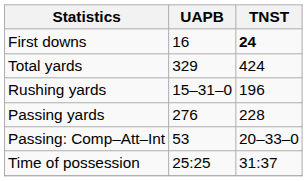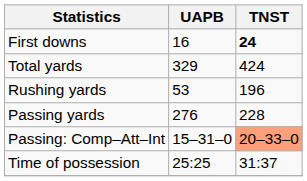Rushing yards | UAPB: 15–31–0 -> 53
Passing: Comp–Att–Int | UAPB: 53 -> 15–31–0
Passing: Comp–Att–Int | TNST: no background -> lightsalmon background
